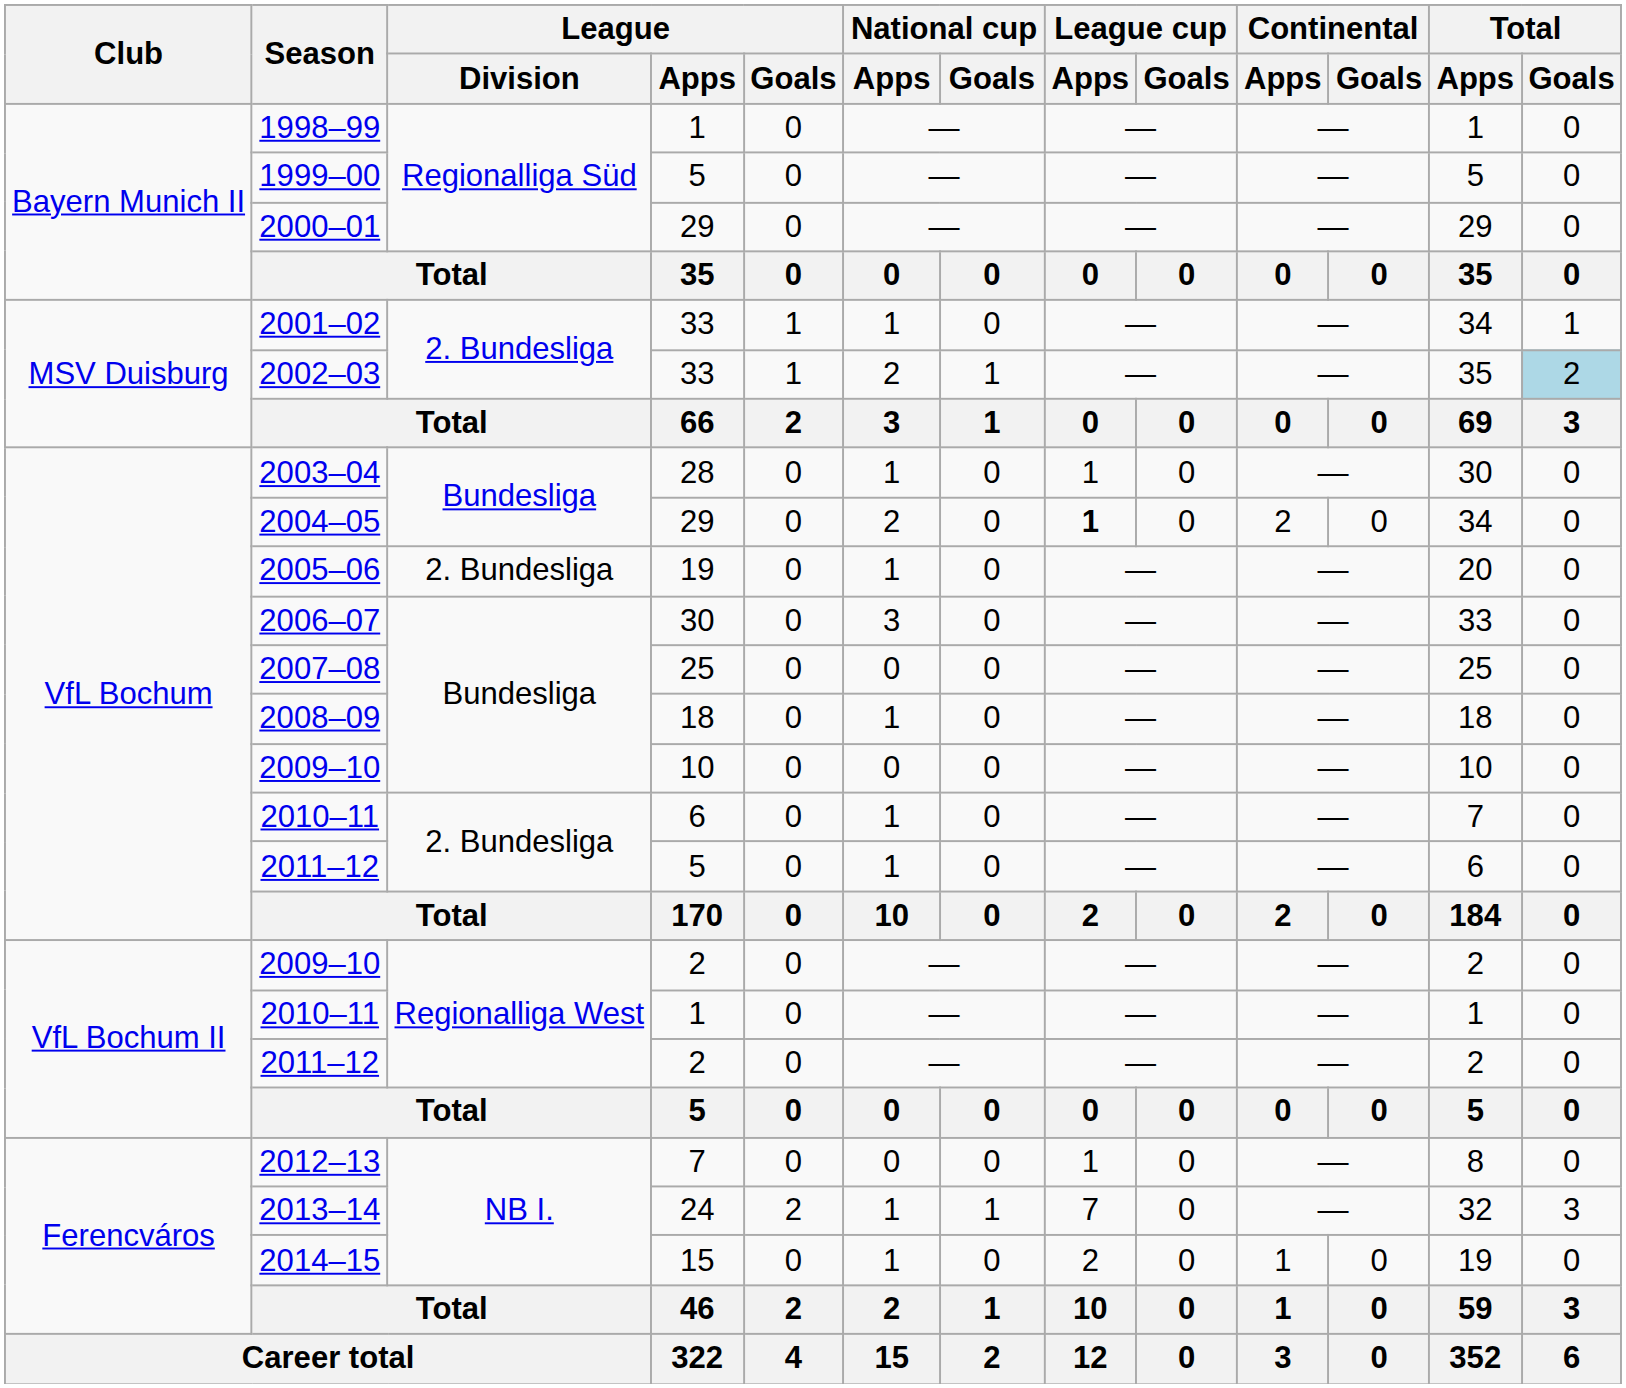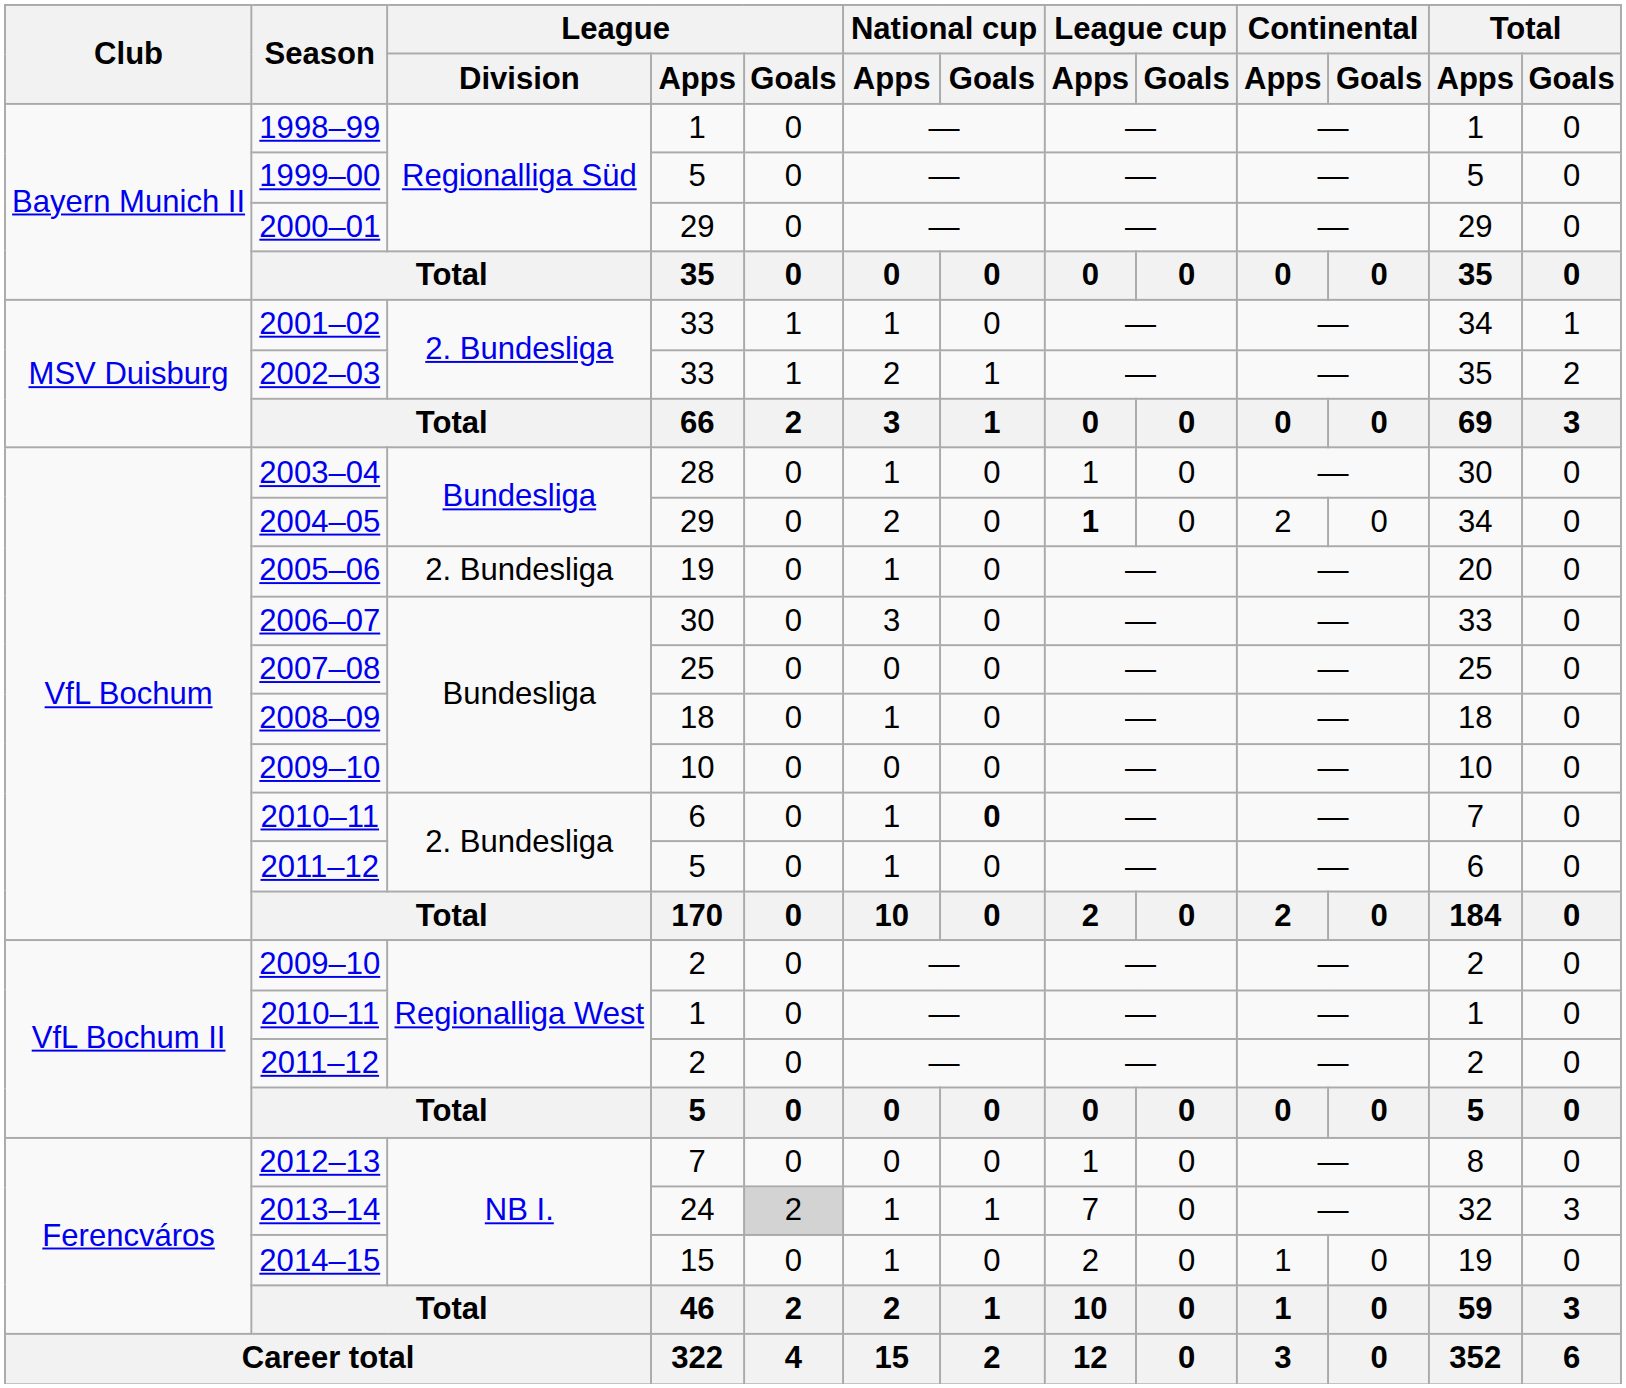2002–03 | Total / Goals: lightblue background -> no background
2010–11 / 6 | National cup / Goals: normal -> bold
2013–14 | League / Goals: no background -> lightgrey background
